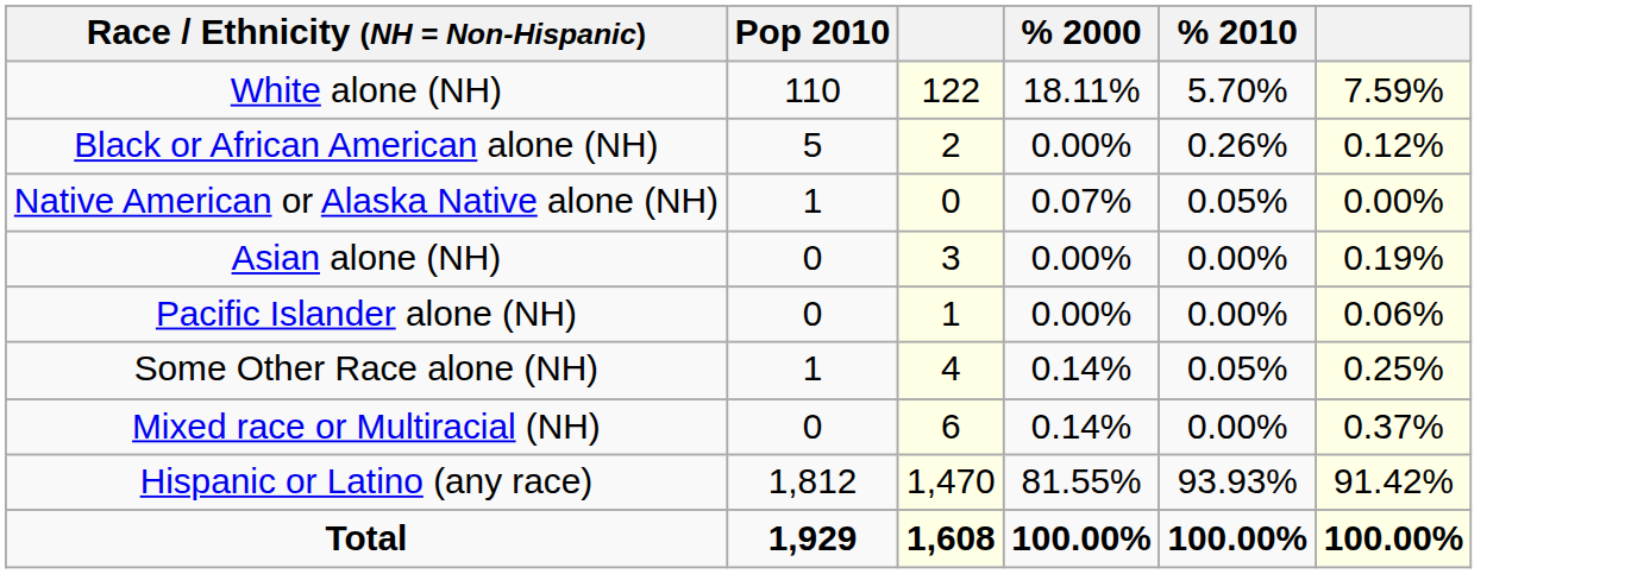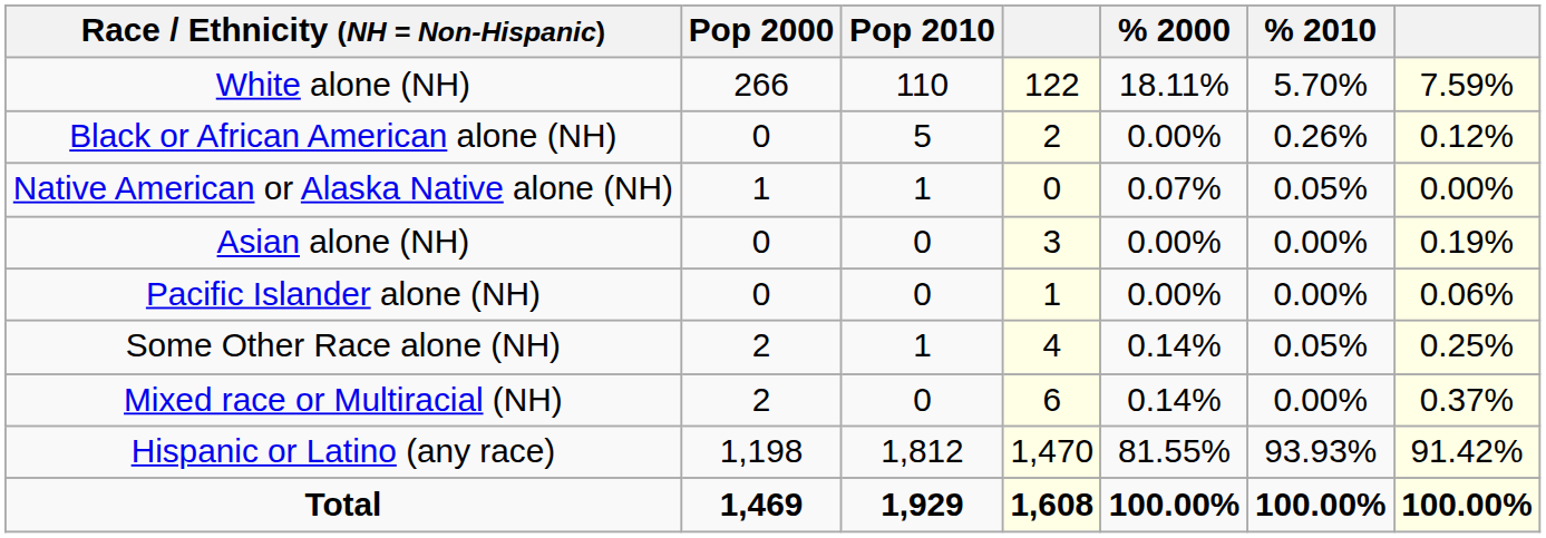+ column: Pop 2000 | 266 | 0 | 1 | 0 | 0 | 2 | 2 | 1,198 | 1,469
